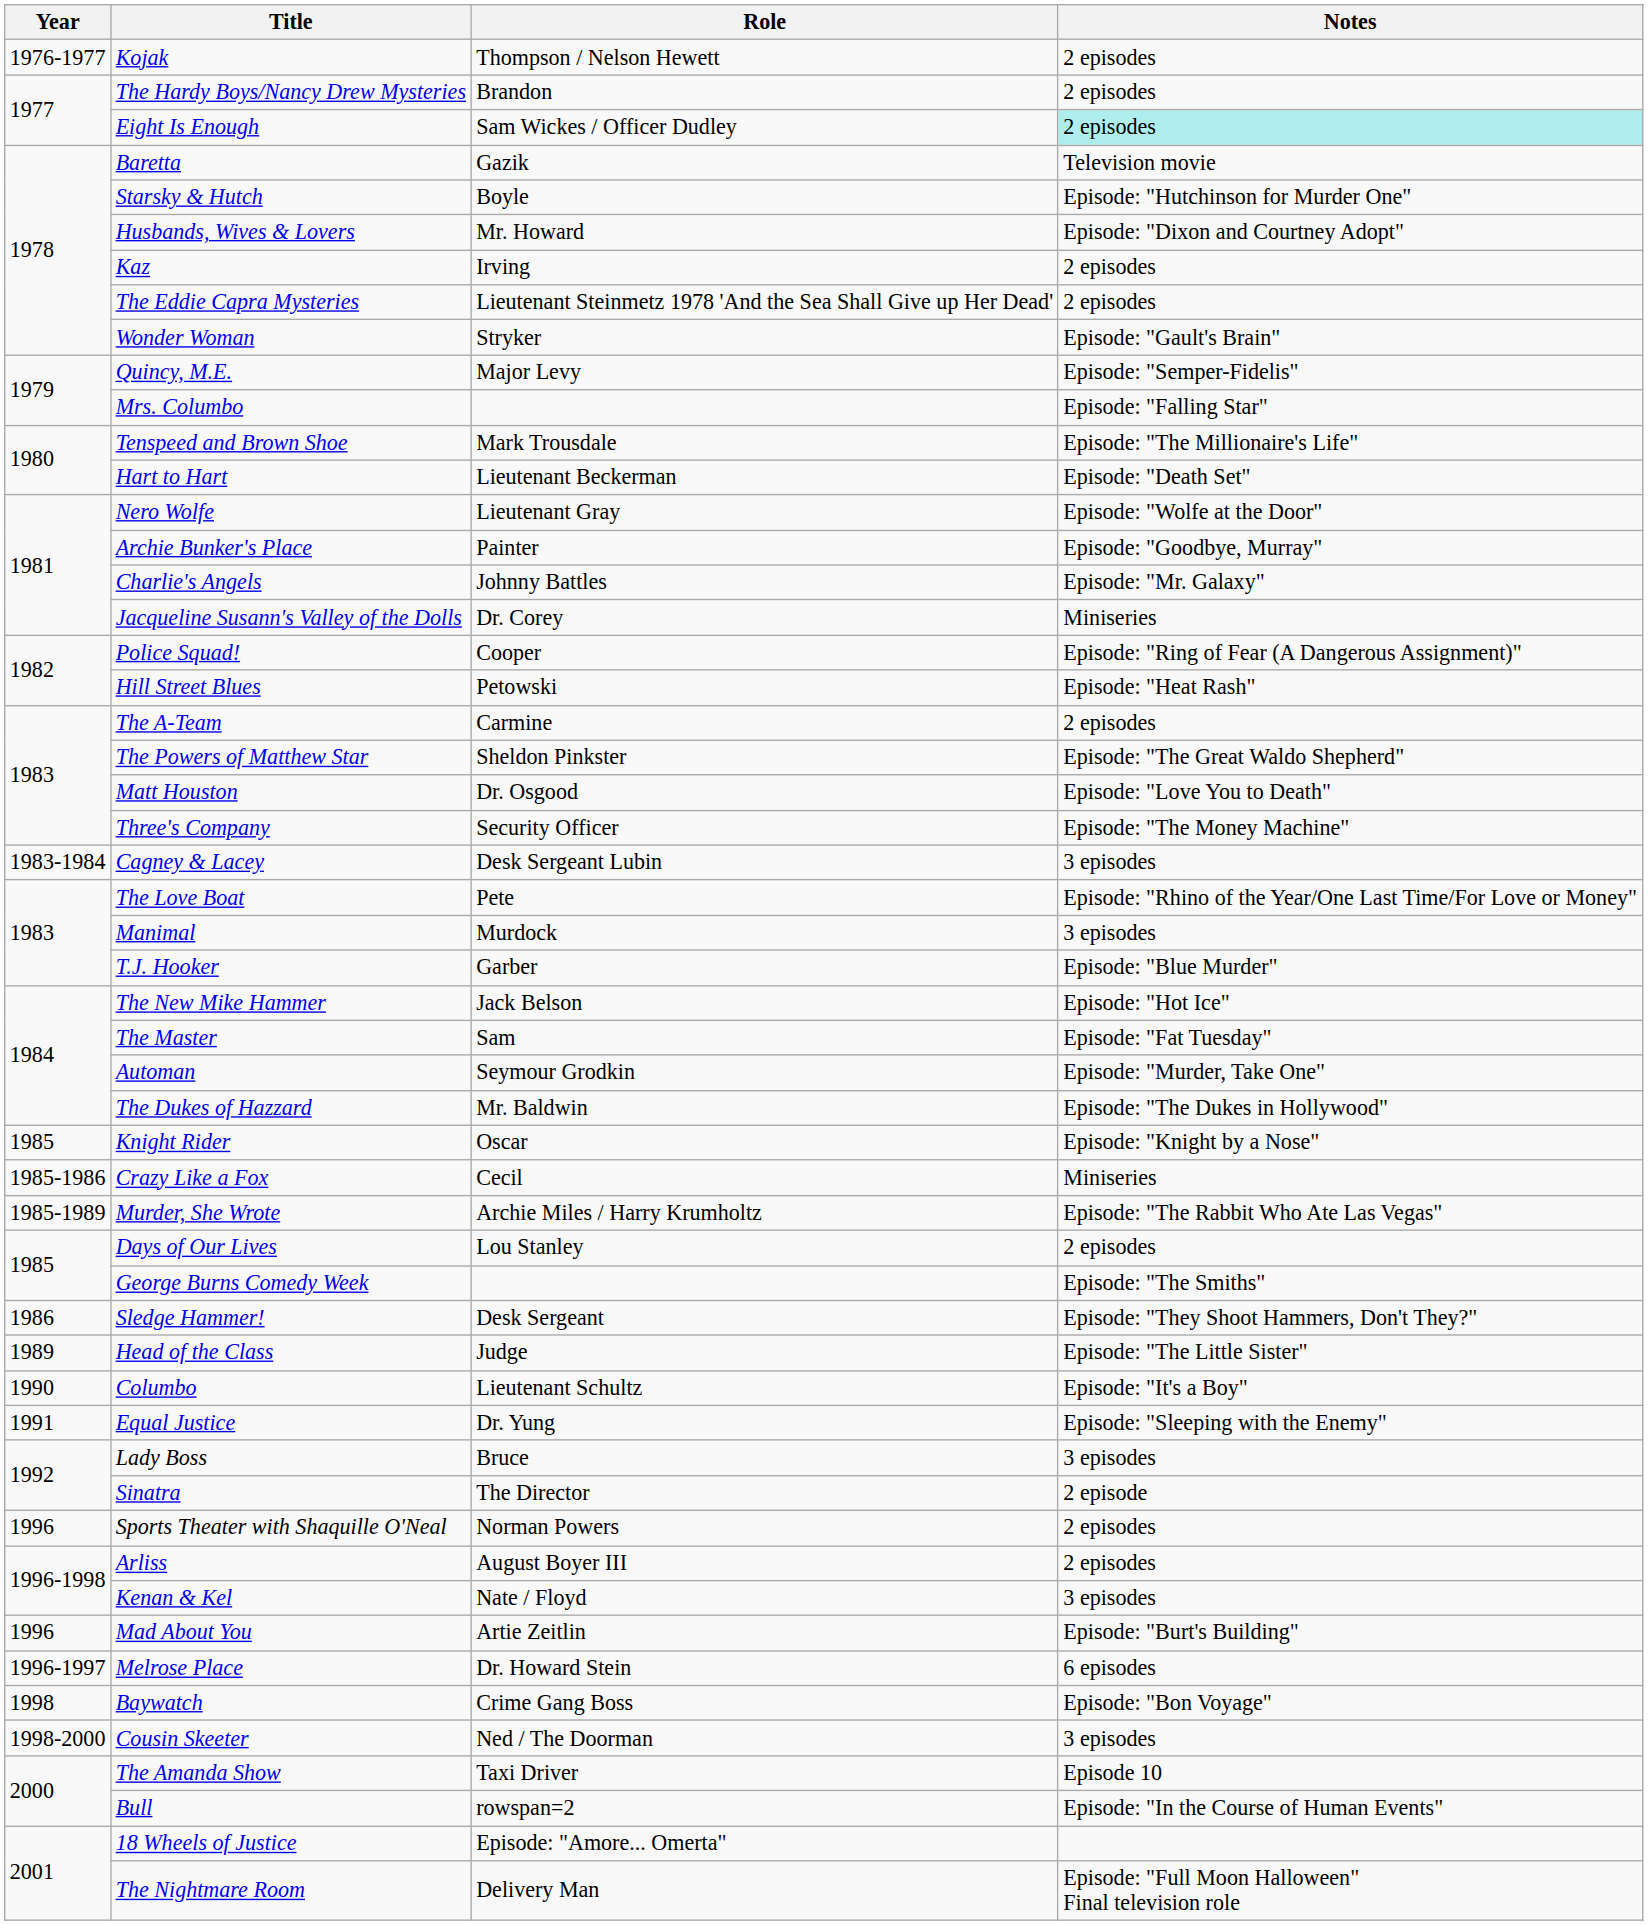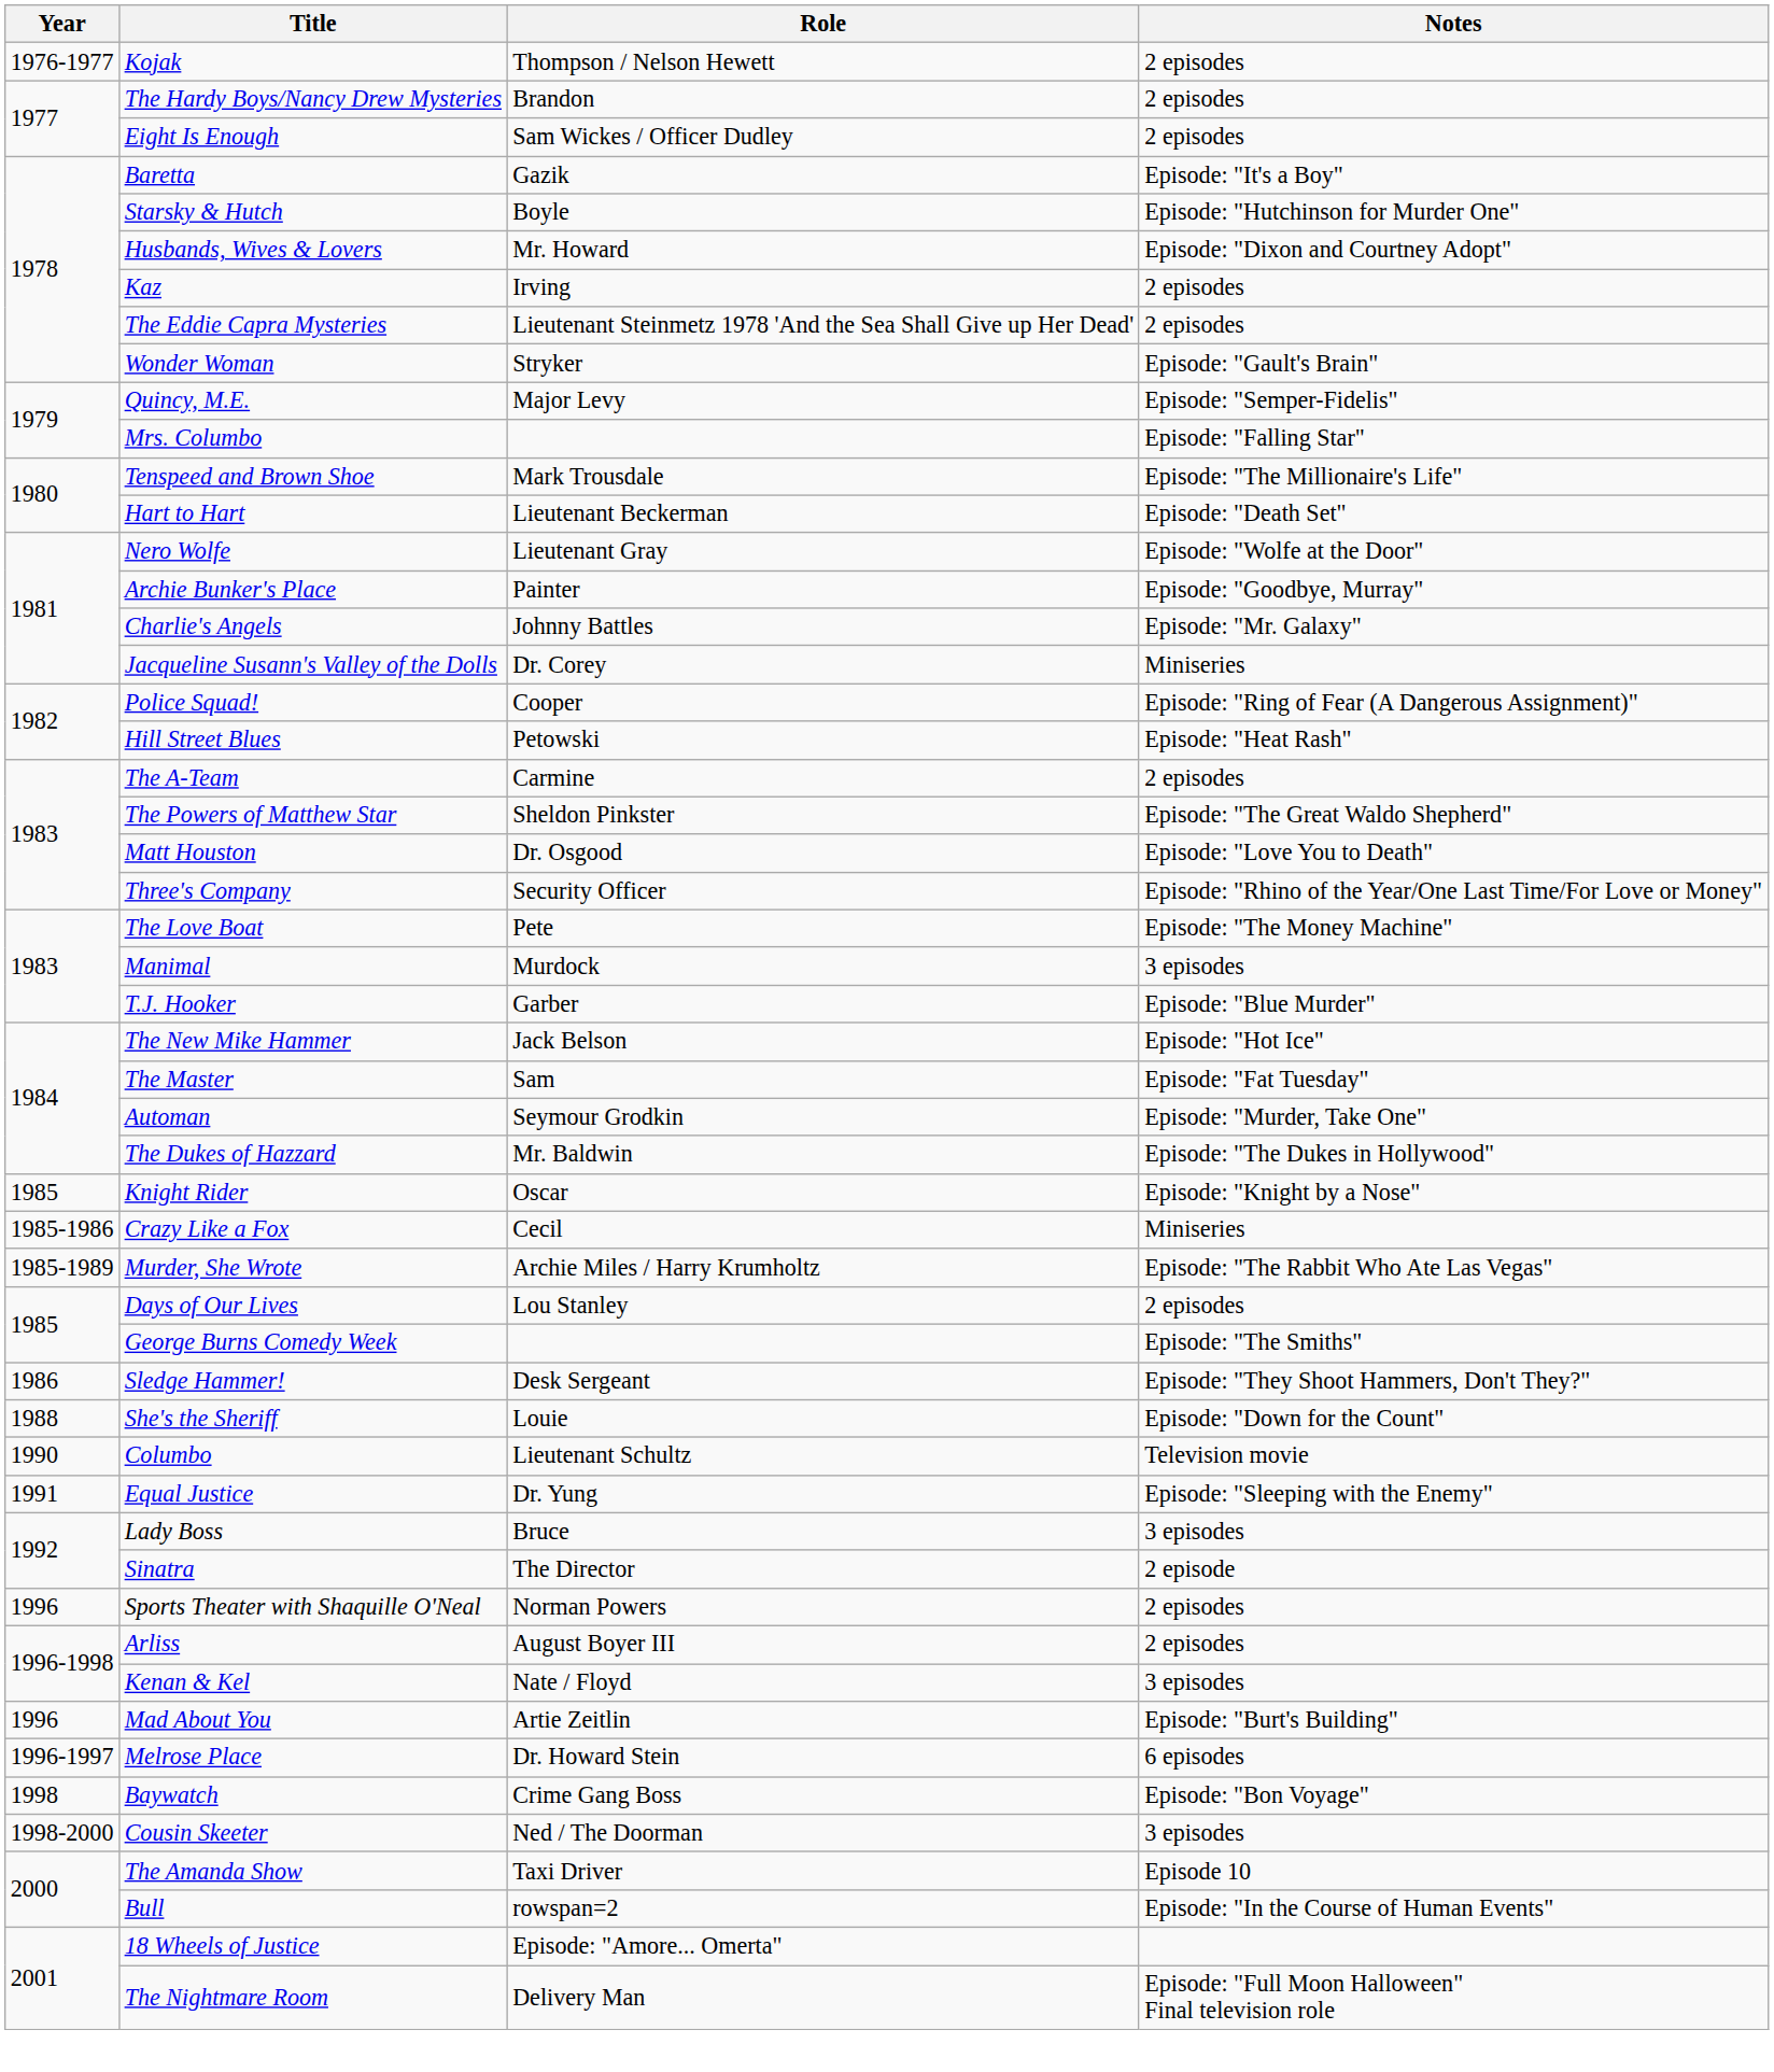Eight Is Enough | Notes: paleturquoise background -> no background
Baretta | Notes: Television movie -> Episode: "It's a Boy"
Three's Company | Notes: Episode: "The Money Machine" -> Episode: "Rhino of the Year/One Last Time/For Love or Money"
- row: 1983-1984 | Cagney & Lacey | Desk Sergeant Lubin | 3 episodes
The Love Boat | Notes: Episode: "Rhino of the Year/One Last Time/For Love or Money" -> Episode: "The Money Machine"
+ row: 1988 | She's the Sheriff | Louie | Episode: "Down for the Count"
- row: 1989 | Head of the Class | Judge | Episode: "The Little Sister"
Columbo | Notes: Episode: "It's a Boy" -> Television movie
